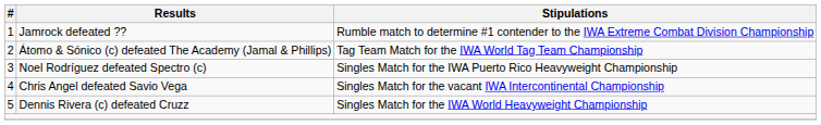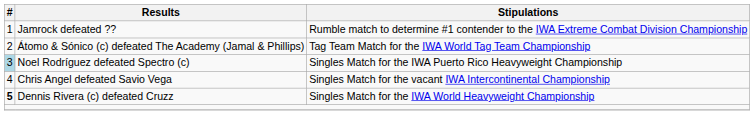Noel Rodríguez defeated Spectro (c) | #: no background -> lightblue background
Dennis Rivera (c) defeated Cruzz | #: normal -> bold
